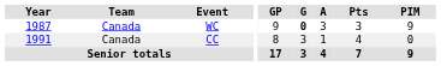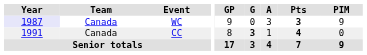WC | Year: no background -> lavender background
WC | G: bold -> normal
WC | Pts: normal -> bold
CC | G: normal -> bold
CC | Pts: normal -> bold
